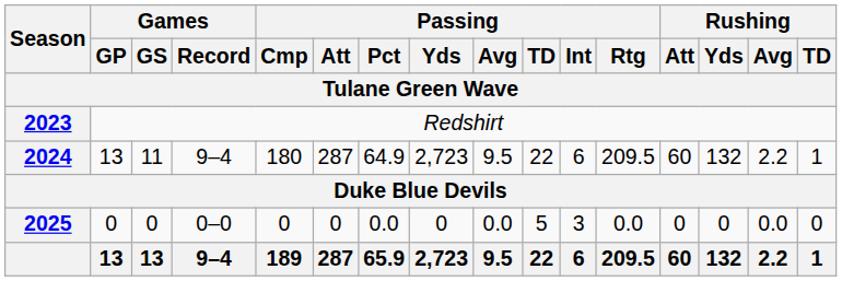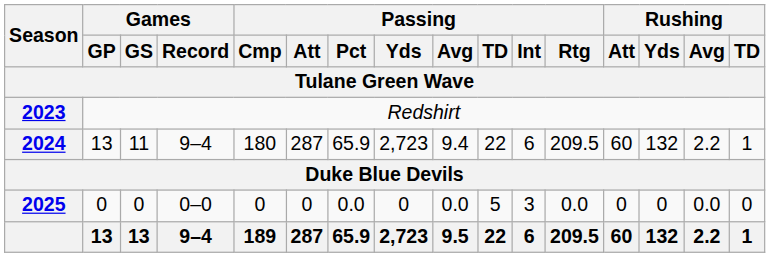2024 | Passing / Pct / Tulane Green Wave: 64.9 -> 65.9
2024 | Passing / Avg / Tulane Green Wave: 9.5 -> 9.4
